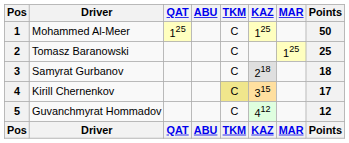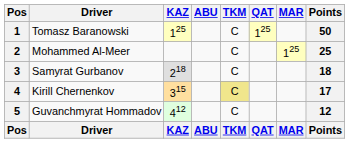columns swapped: QAT <-> KAZ
1 | Driver: Mohammed Al-Meer -> Tomasz Baranowski
2 | Driver: Tomasz Baranowski -> Mohammed Al-Meer
